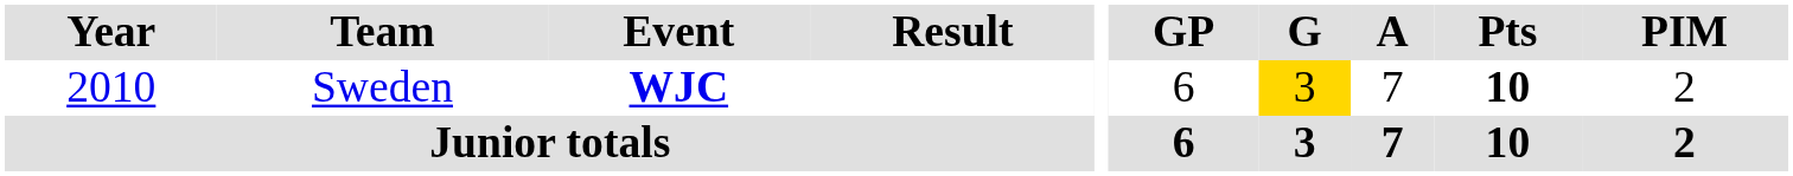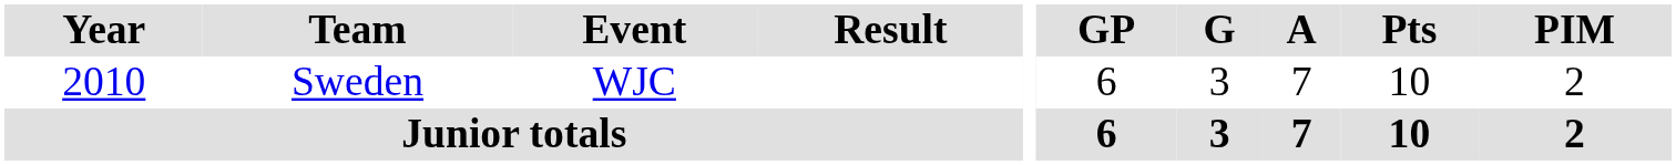Sweden | Event: bold -> normal
Sweden | G: gold background -> no background
Sweden | Pts: bold -> normal
